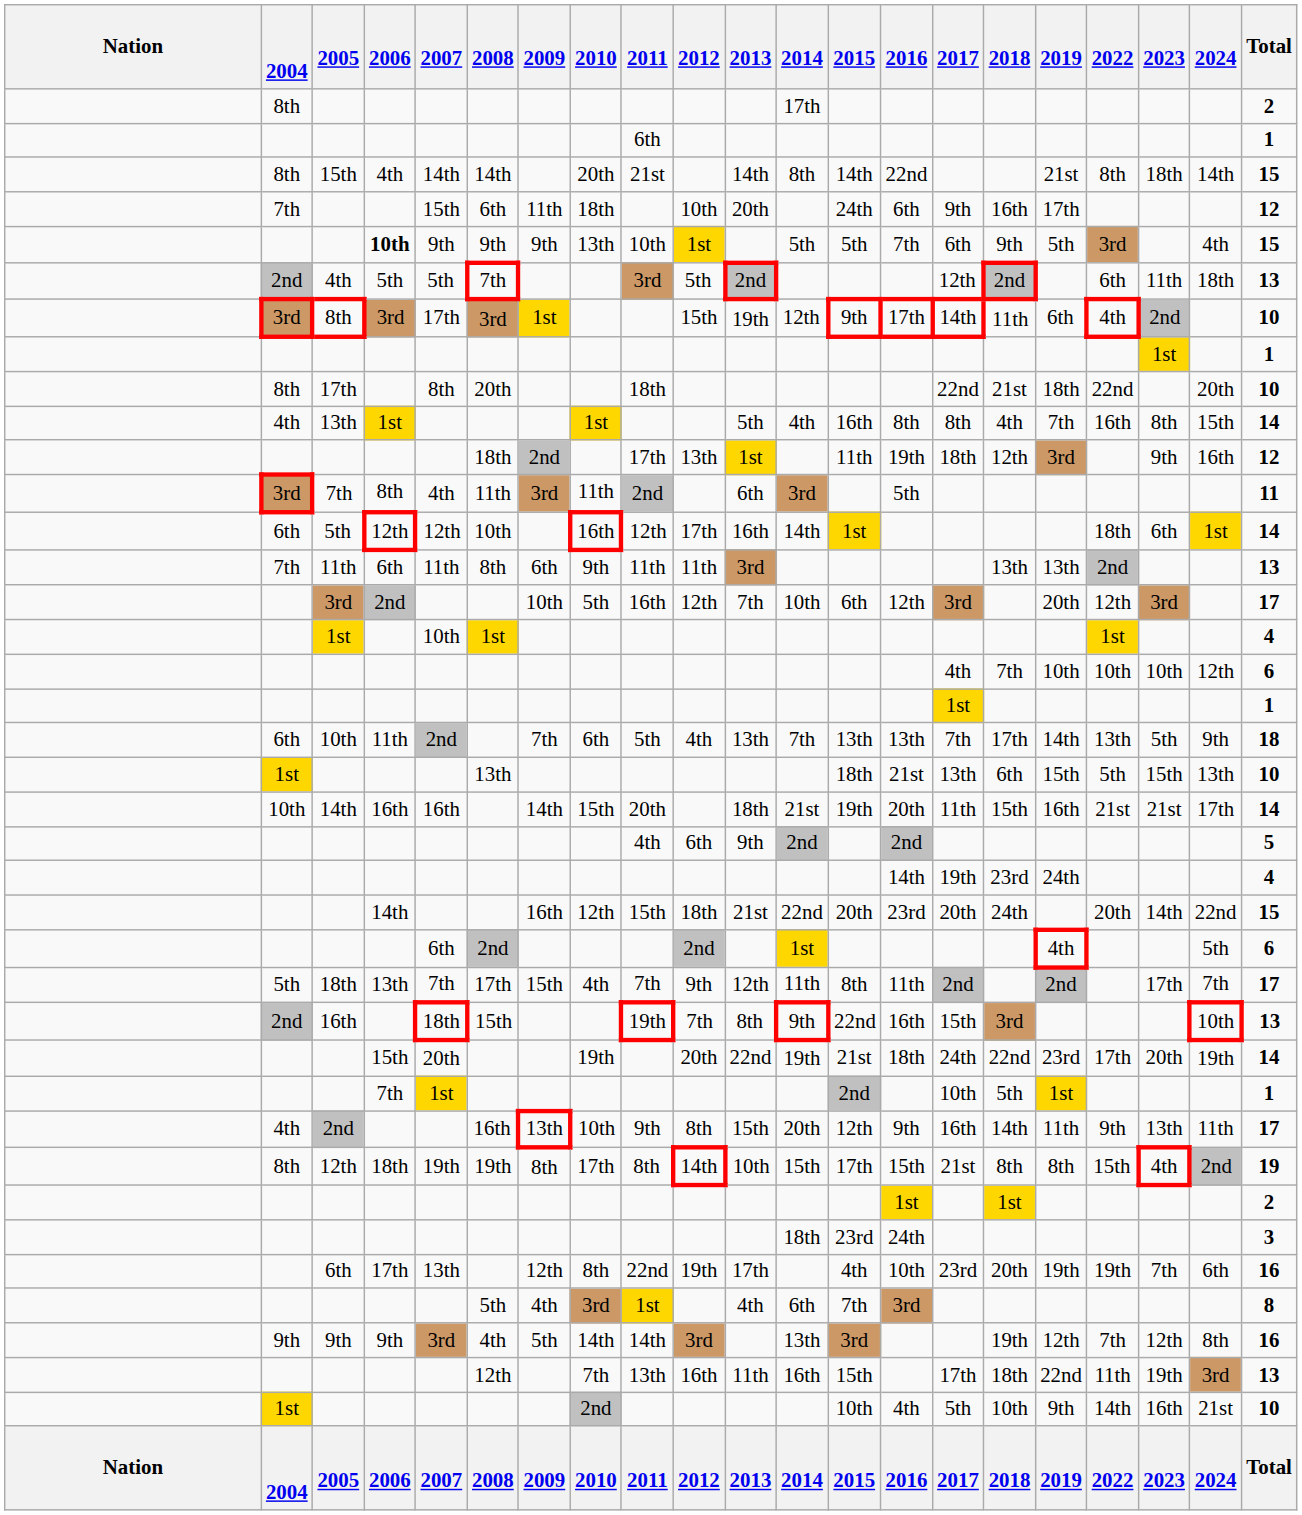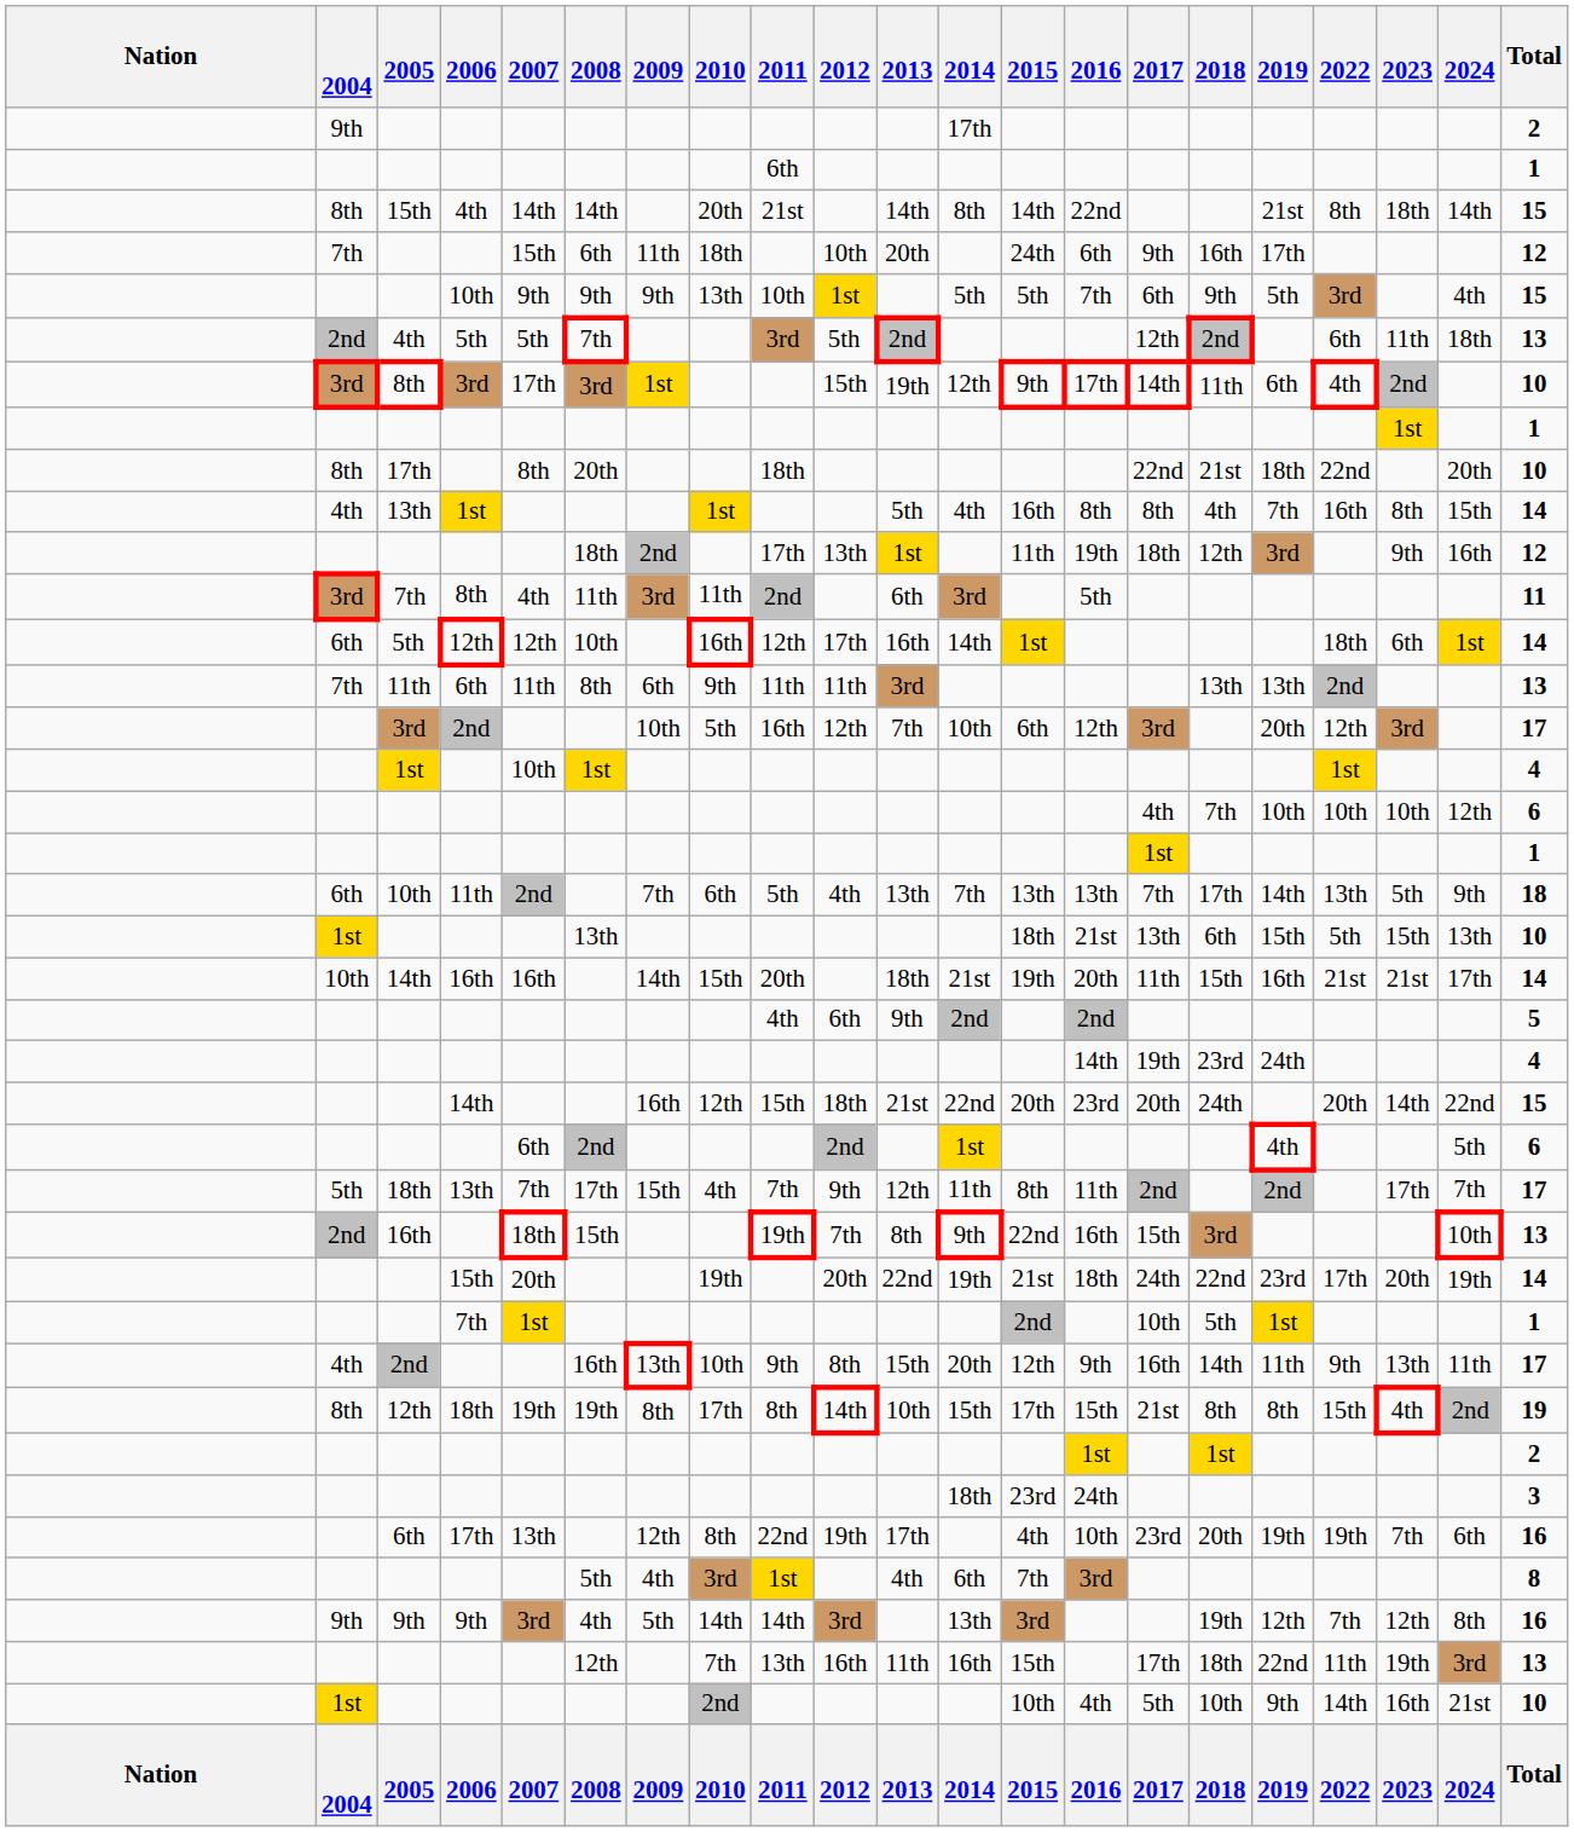row 2 | 2004: 8th -> 9th
row 6 | 2006: bold -> normal
